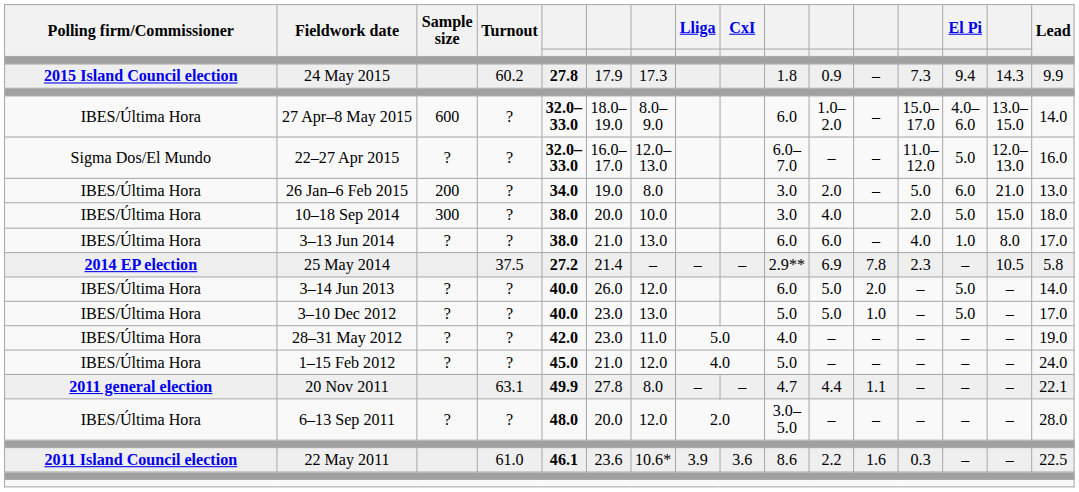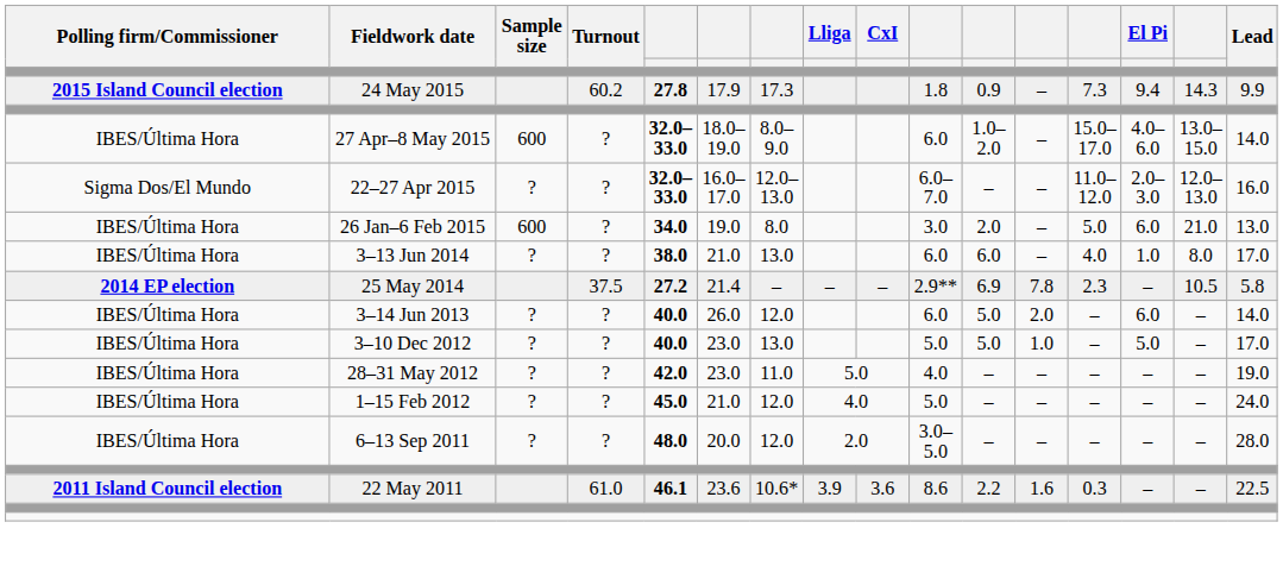22–27 Apr 2015 | El Pi: 5.0 -> 2.0– 3.0
26 Jan–6 Feb 2015 | Sample size: 200 -> 600
- row: IBES/Última Hora | 10–18 Sep 2014 | 300 | ? | 38.0 | 20.0 | 10.0 | 3.0 | 4.0 | 2.0 | 5.0 | 15.0 | 18.0
3–14 Jun 2013 | El Pi: 5.0 -> 6.0
- row: 2011 general election | 20 Nov 2011 | 63.1 | 49.9 | 27.8 | 8.0 | – | – | 4.7 | 4.4 | 1.1 | – | – | – | 22.1
